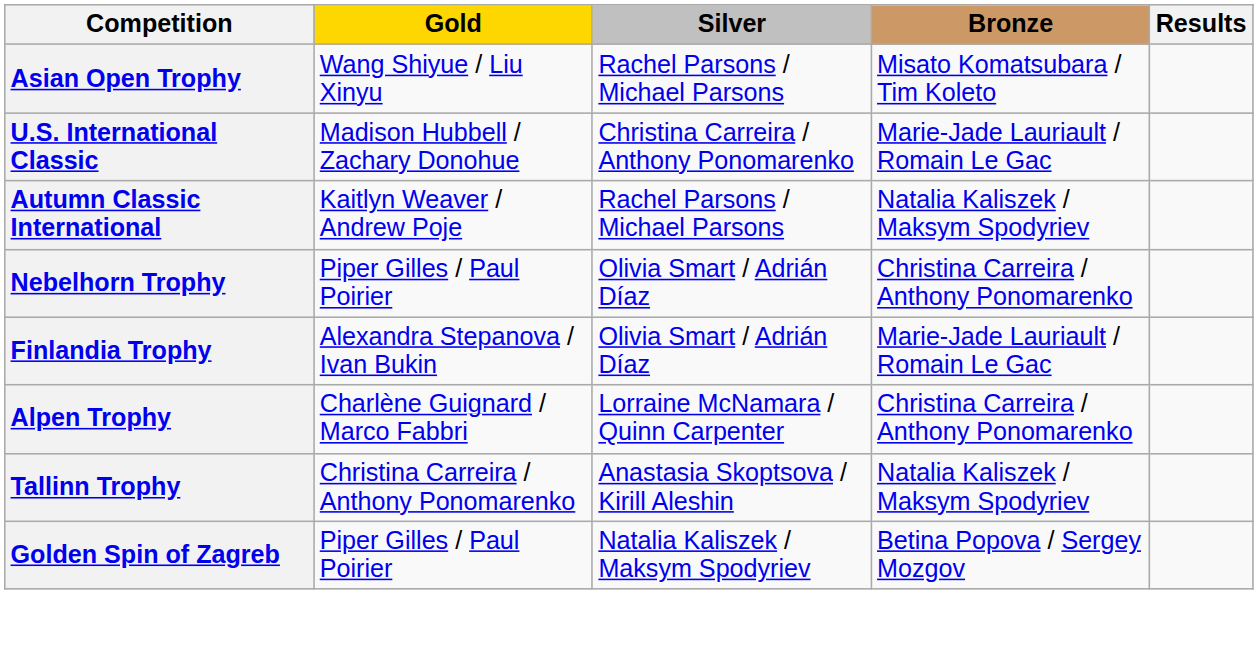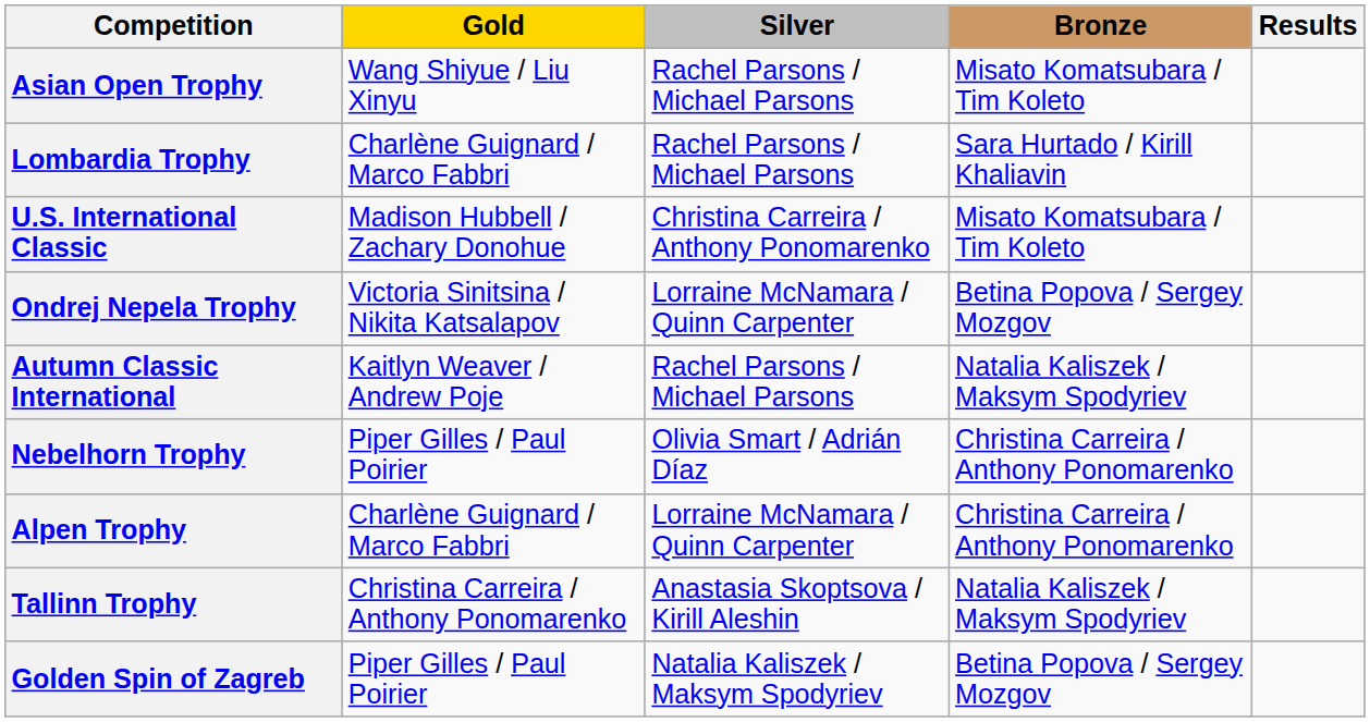+ row: Lombardia Trophy | Charlène Guignard / Marco Fabbri | Rachel Parsons / Michael Parsons | Sara Hurtado / Kirill Khaliavin
U.S. International Classic | Bronze: Marie-Jade Lauriault / Romain Le Gac -> Misato Komatsubara / Tim Koleto
+ row: Ondrej Nepela Trophy | Victoria Sinitsina / Nikita Katsalapov | Lorraine McNamara / Quinn Carpenter | Betina Popova / Sergey Mozgov
- row: Finlandia Trophy | Alexandra Stepanova / Ivan Bukin | Olivia Smart / Adrián Díaz | Marie-Jade Lauriault / Romain Le Gac
